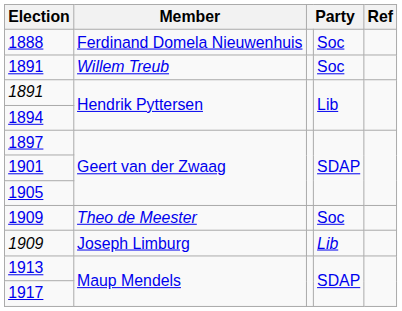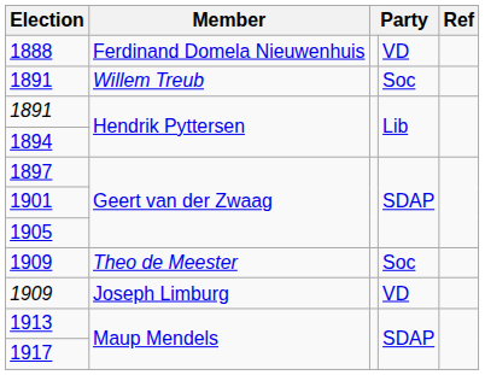1888 | column 4: Soc -> VD
1909 / Joseph Limburg | column 4: Lib -> VD
